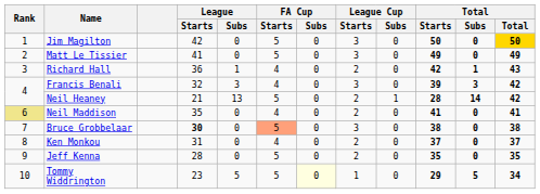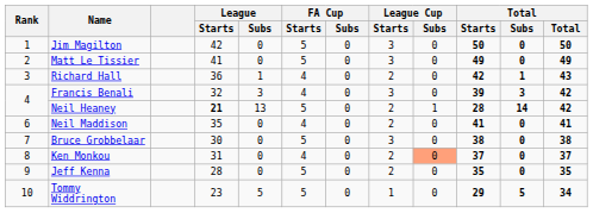Jim Magilton | Total: gold background -> no background
Neil Heaney | League / Starts: normal -> bold
Neil Maddison | Rank: khaki background -> no background
Bruce Grobbelaar | League / Starts: bold -> normal
Bruce Grobbelaar | FA Cup / Starts: lightsalmon background -> no background
Ken Monkou | League Cup / Subs: no background -> lightsalmon background
Tommy Widdrington | FA Cup / Subs: lightyellow background -> no background
